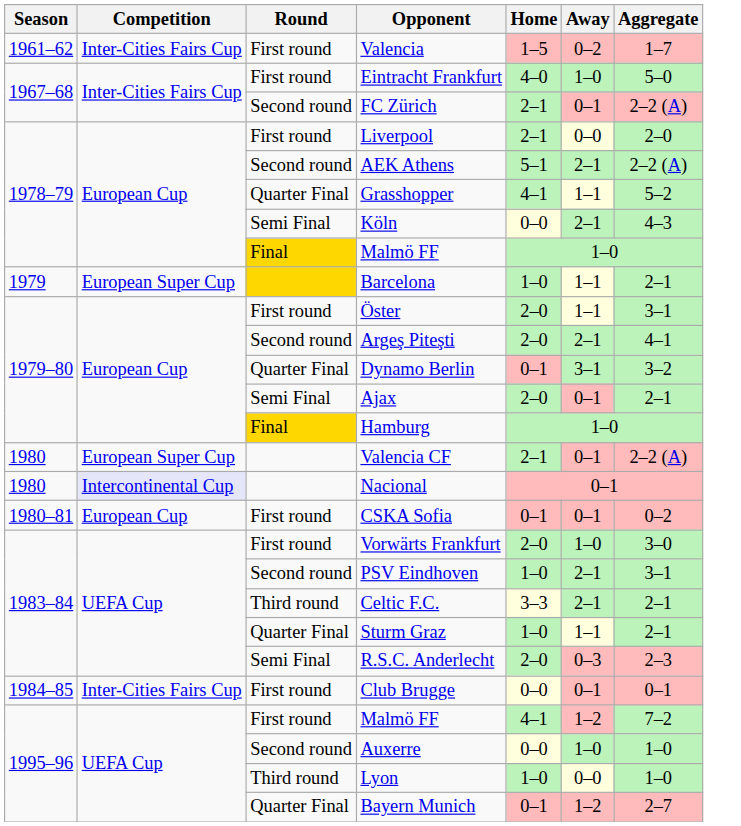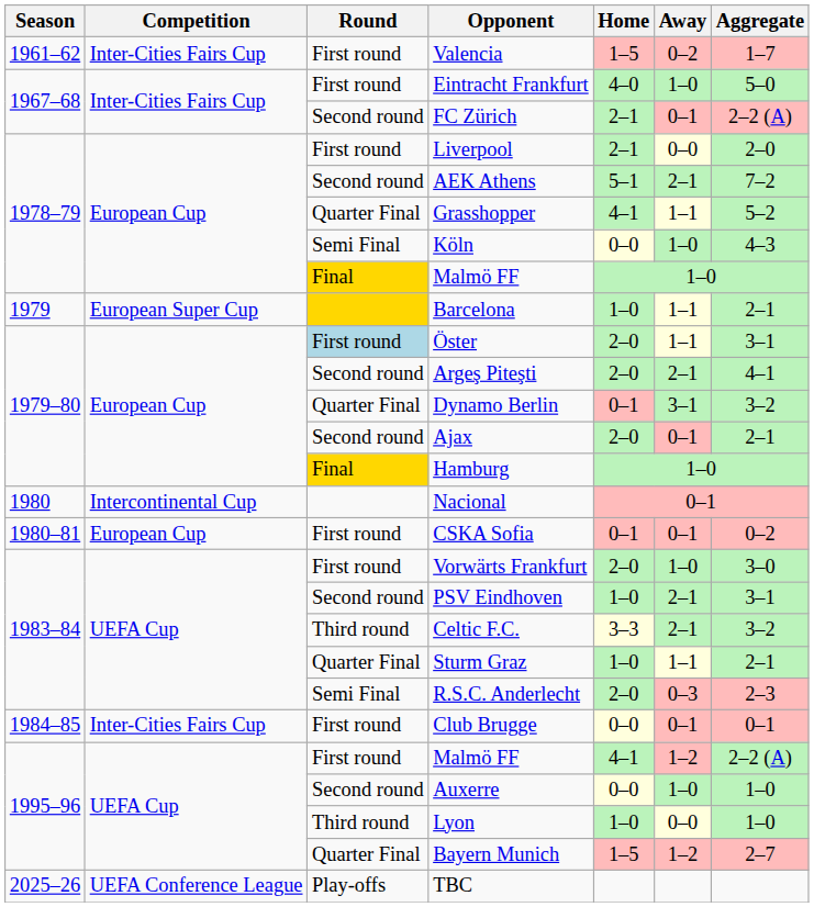AEK Athens | Aggregate: 2–2 (A) -> 7–2
Köln | Away: 2–1 -> 1–0
Öster | Round: no background -> lightblue background
Ajax | Round: Semi Final -> Second round
- row: 1980 | European Super Cup | Valencia CF | 2–1 | 0–1 | 2–2 (A)
Nacional | Competition: lavender background -> no background
Celtic F.C. | Aggregate: 2–1 -> 3–2
1995–96 / Malmö FF | Aggregate: 7–2 -> 2–2 (A)
Bayern Munich | Home: 0–1 -> 1–5
+ row: 2025–26 | UEFA Conference League | Play-offs | TBC
